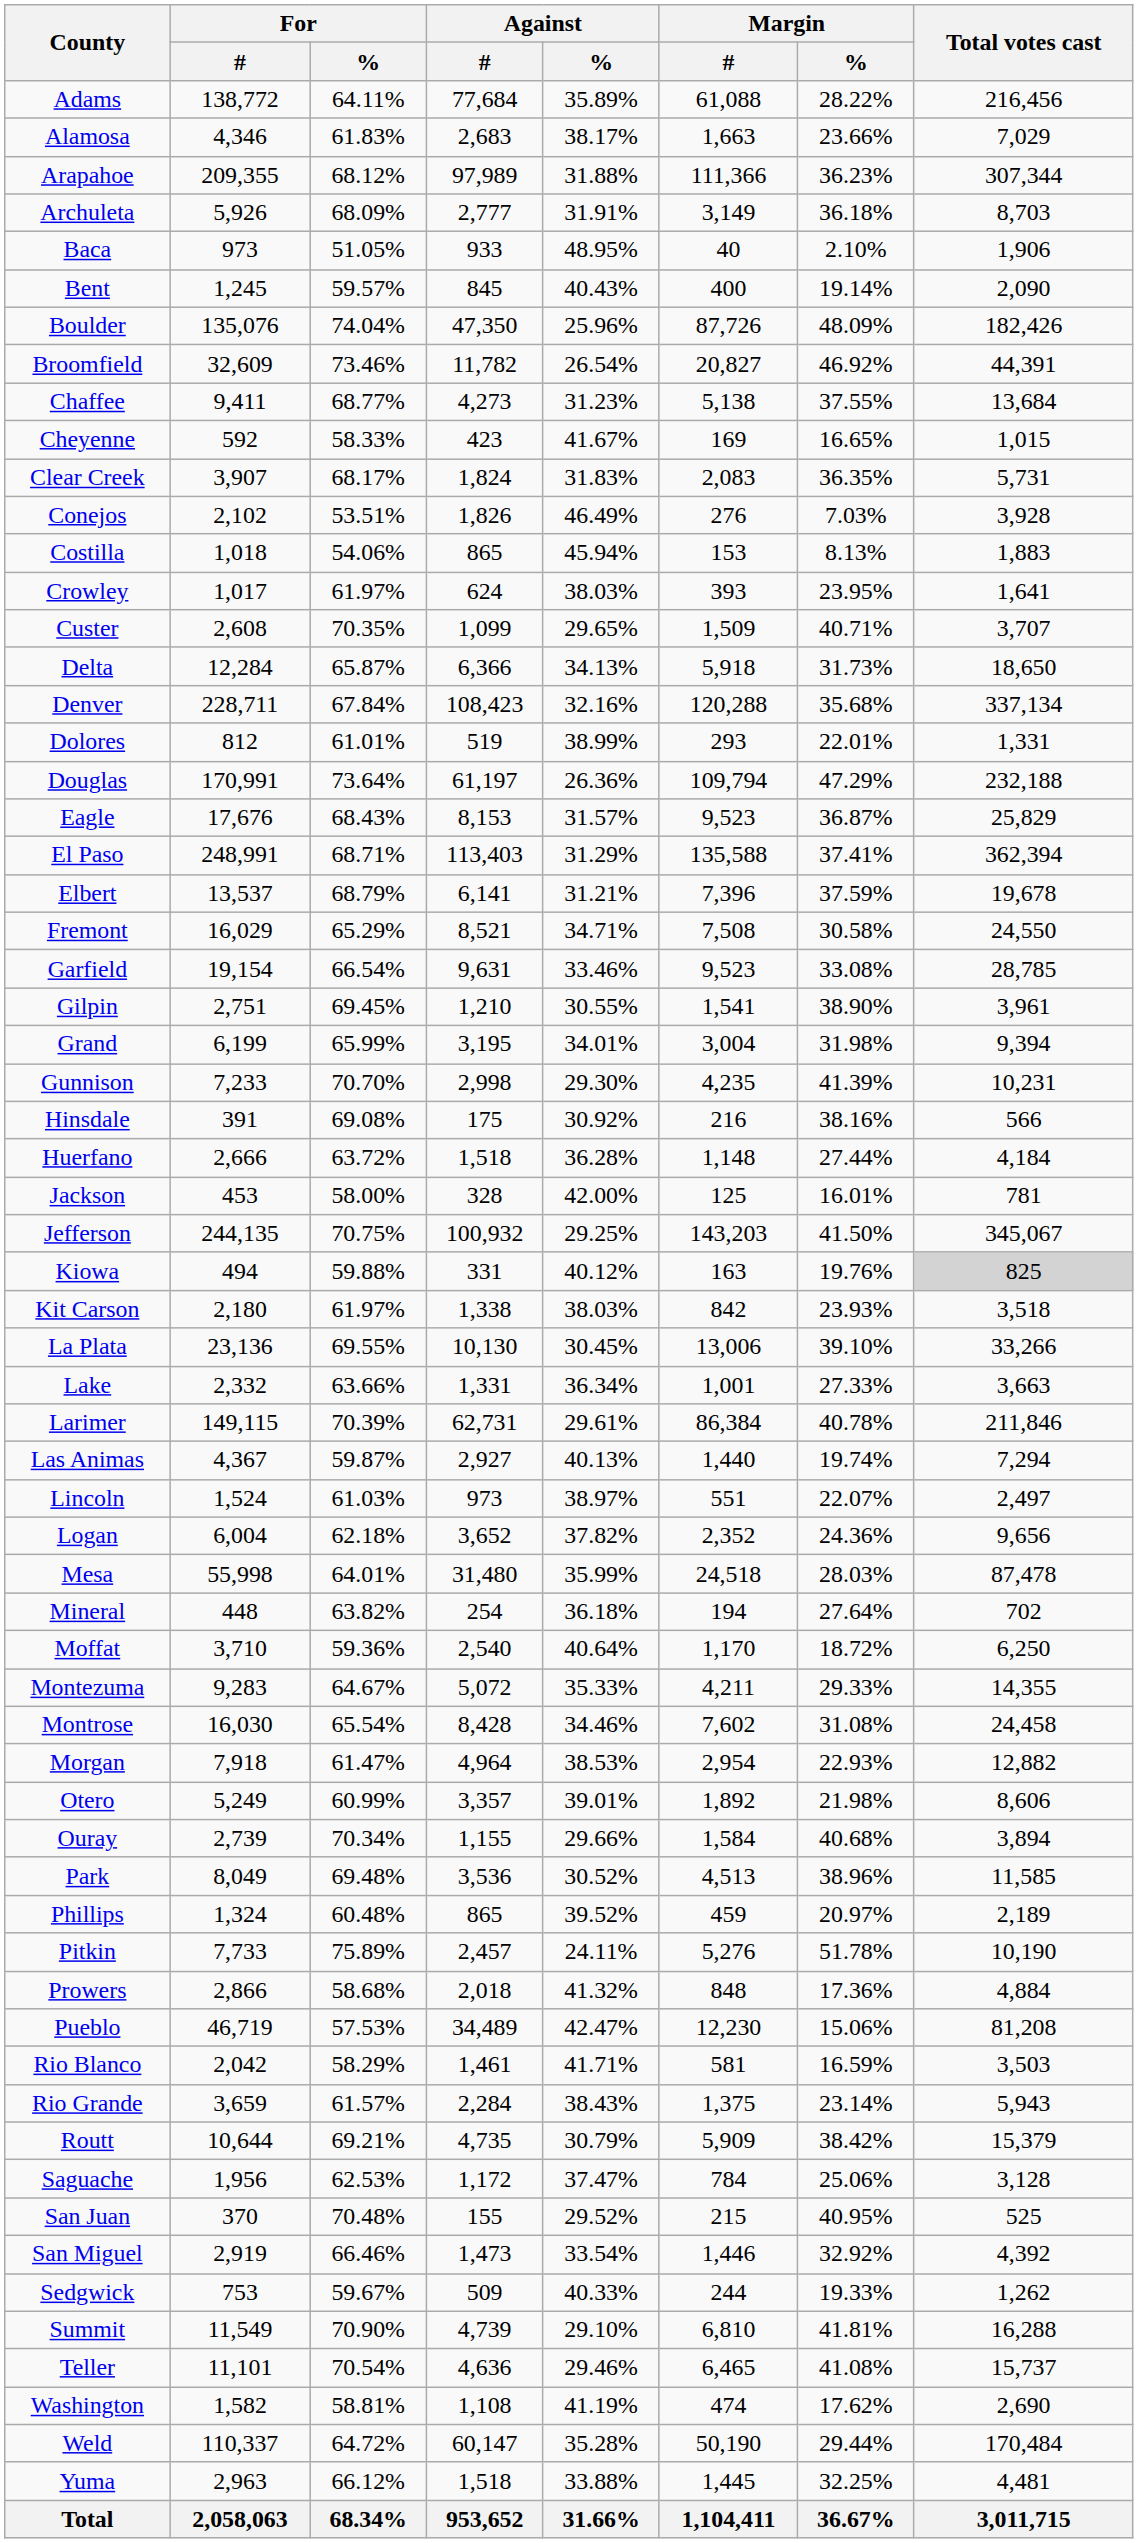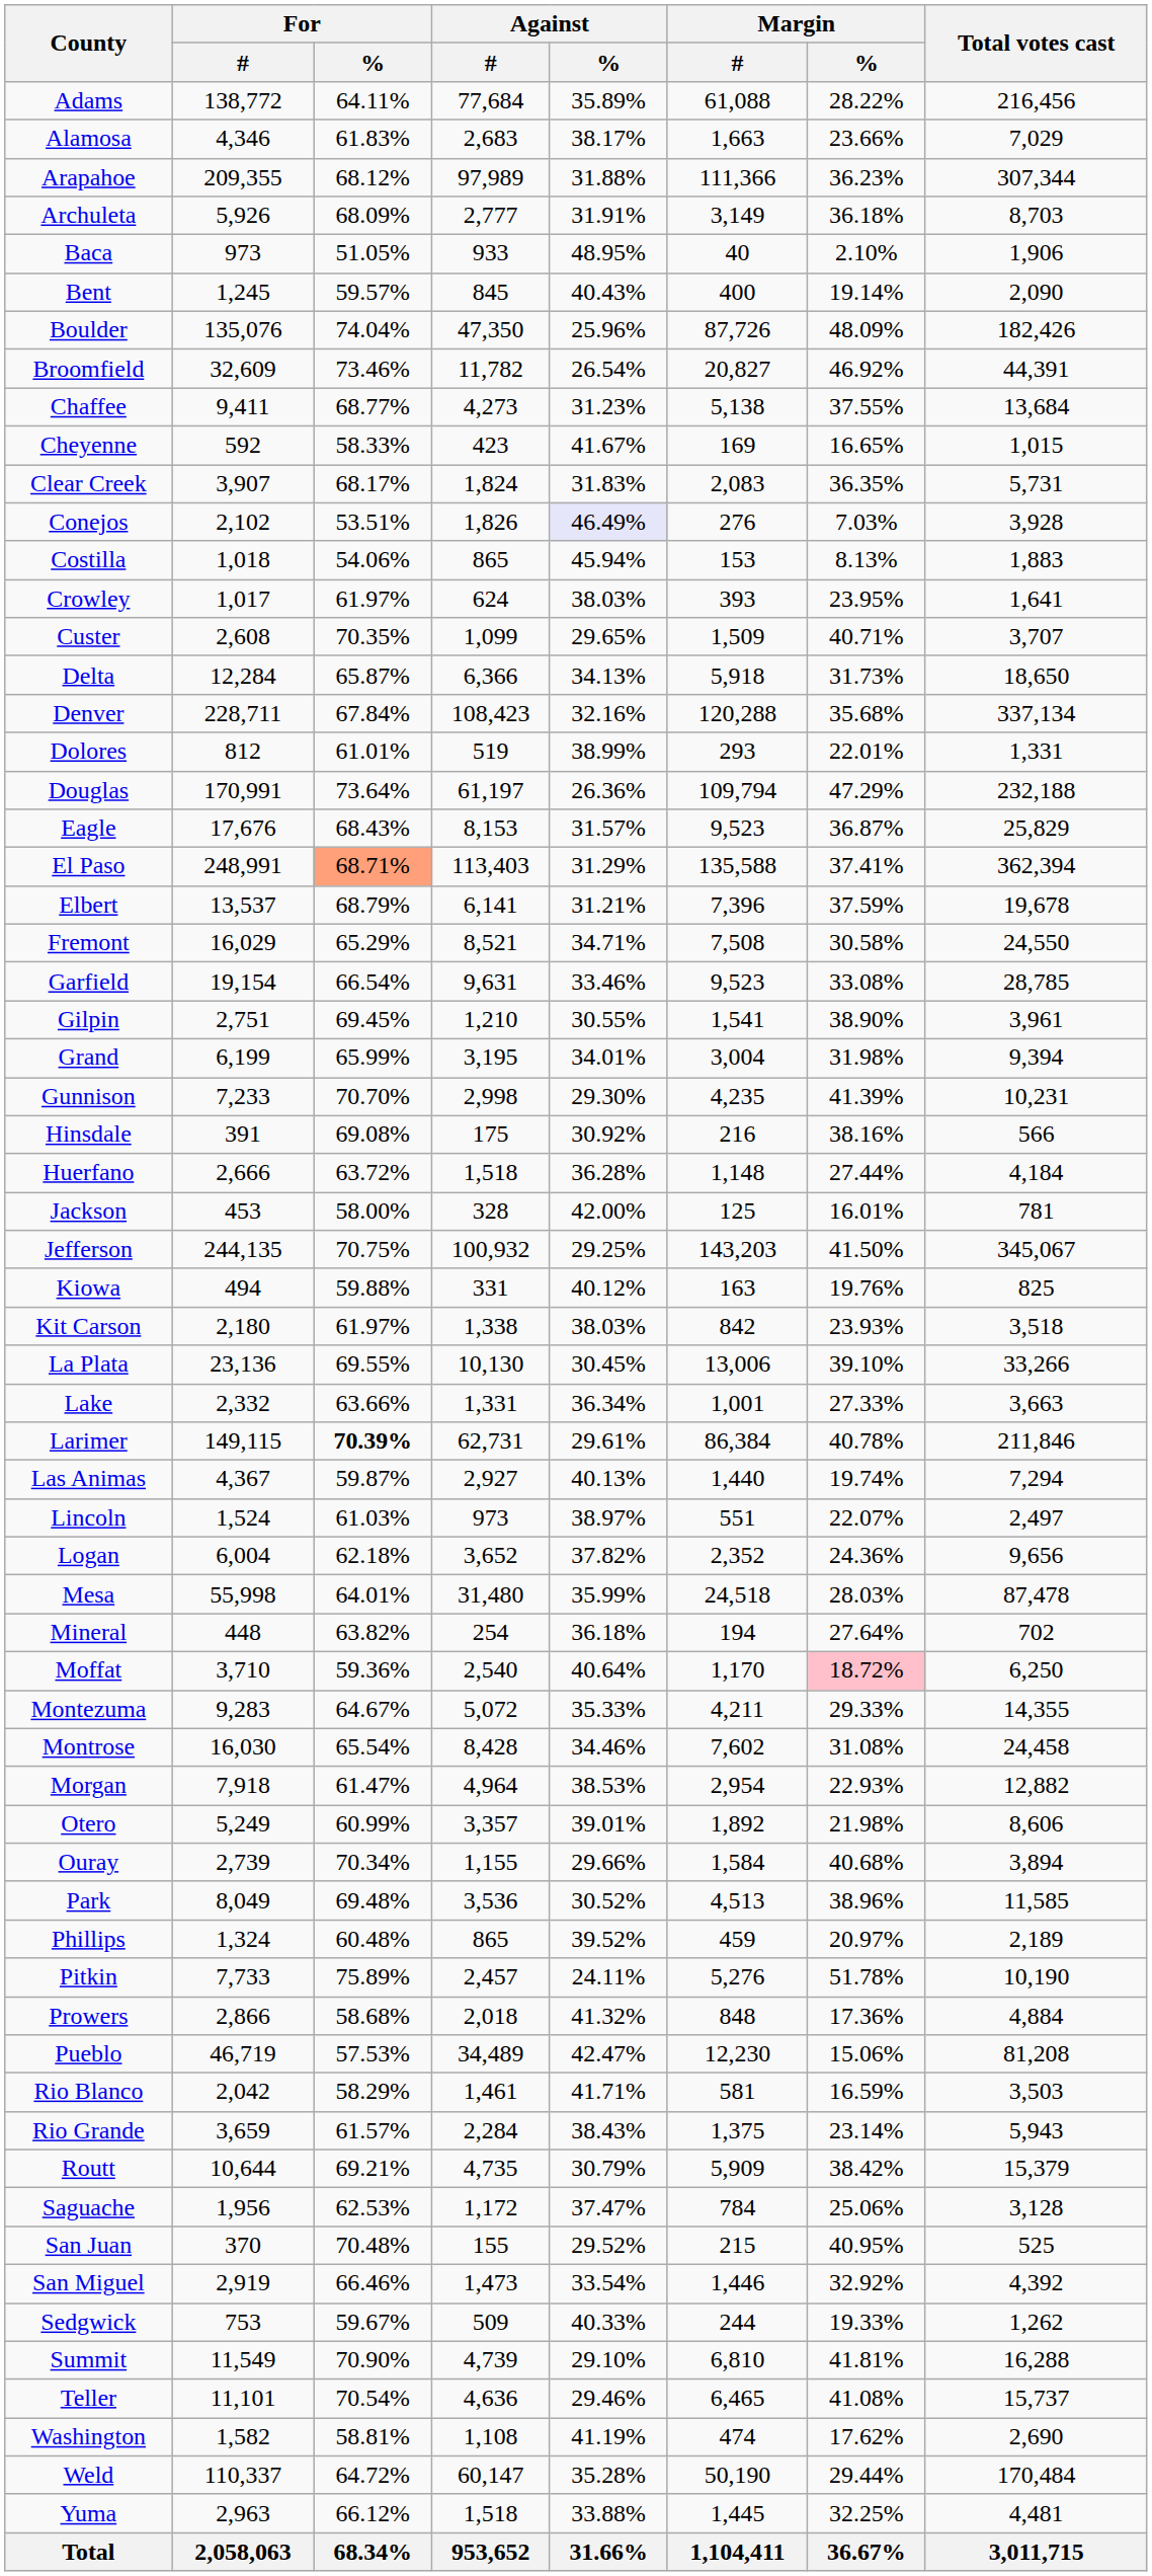Conejos | Against / %: no background -> lavender background
El Paso | For / %: no background -> lightsalmon background
Kiowa | Total votes cast: lightgrey background -> no background
Larimer | For / %: normal -> bold
Moffat | Margin / %: no background -> pink background
